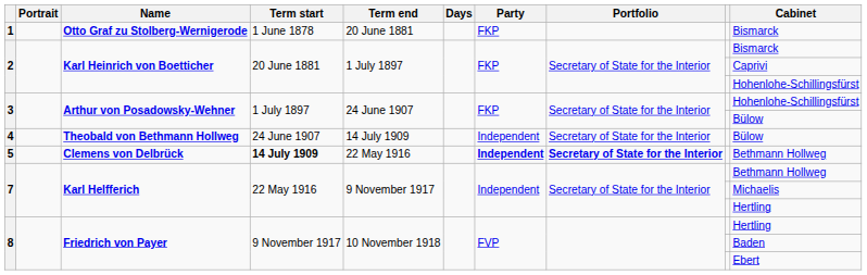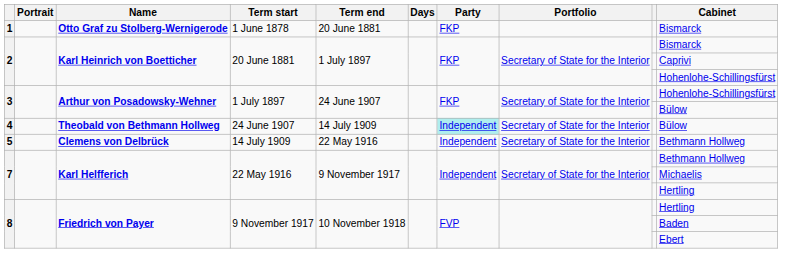4 | Party: no background -> paleturquoise background
5 | Term start: bold -> normal
5 | Party: bold -> normal
5 | Portfolio: bold -> normal
